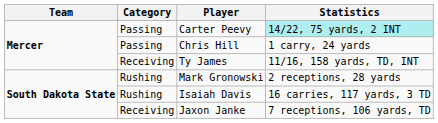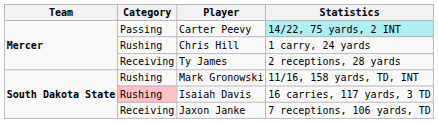Chris Hill | Category: Passing -> Rushing
Ty James | Statistics: 11/16, 158 yards, TD, INT -> 2 receptions, 28 yards
Mark Gronowski | Statistics: 2 receptions, 28 yards -> 11/16, 158 yards, TD, INT
Isaiah Davis | Category: no background -> pink background
